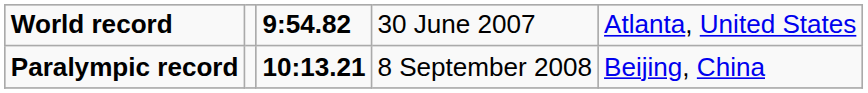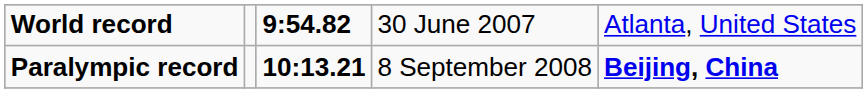Paralympic record | column 5: normal -> bold
